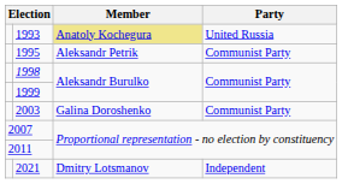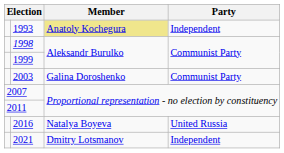1993 | Party: United Russia -> Independent
- row: 1995 | Aleksandr Petrik | Communist Party
+ row: 2016 | Natalya Boyeva | United Russia
